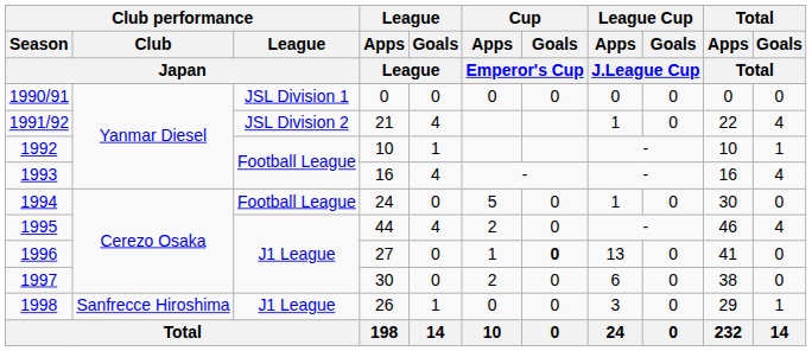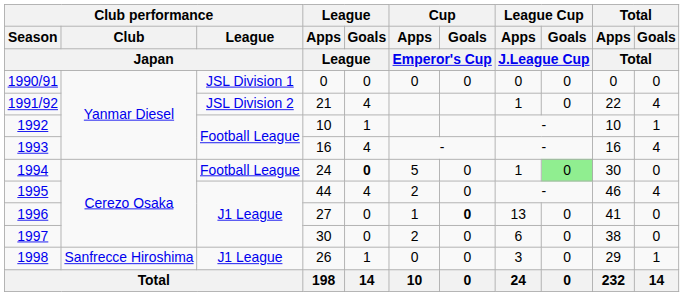1994 | League / Goals / League: normal -> bold
1994 | League Cup / Goals / J.League Cup: no background -> lightgreen background
